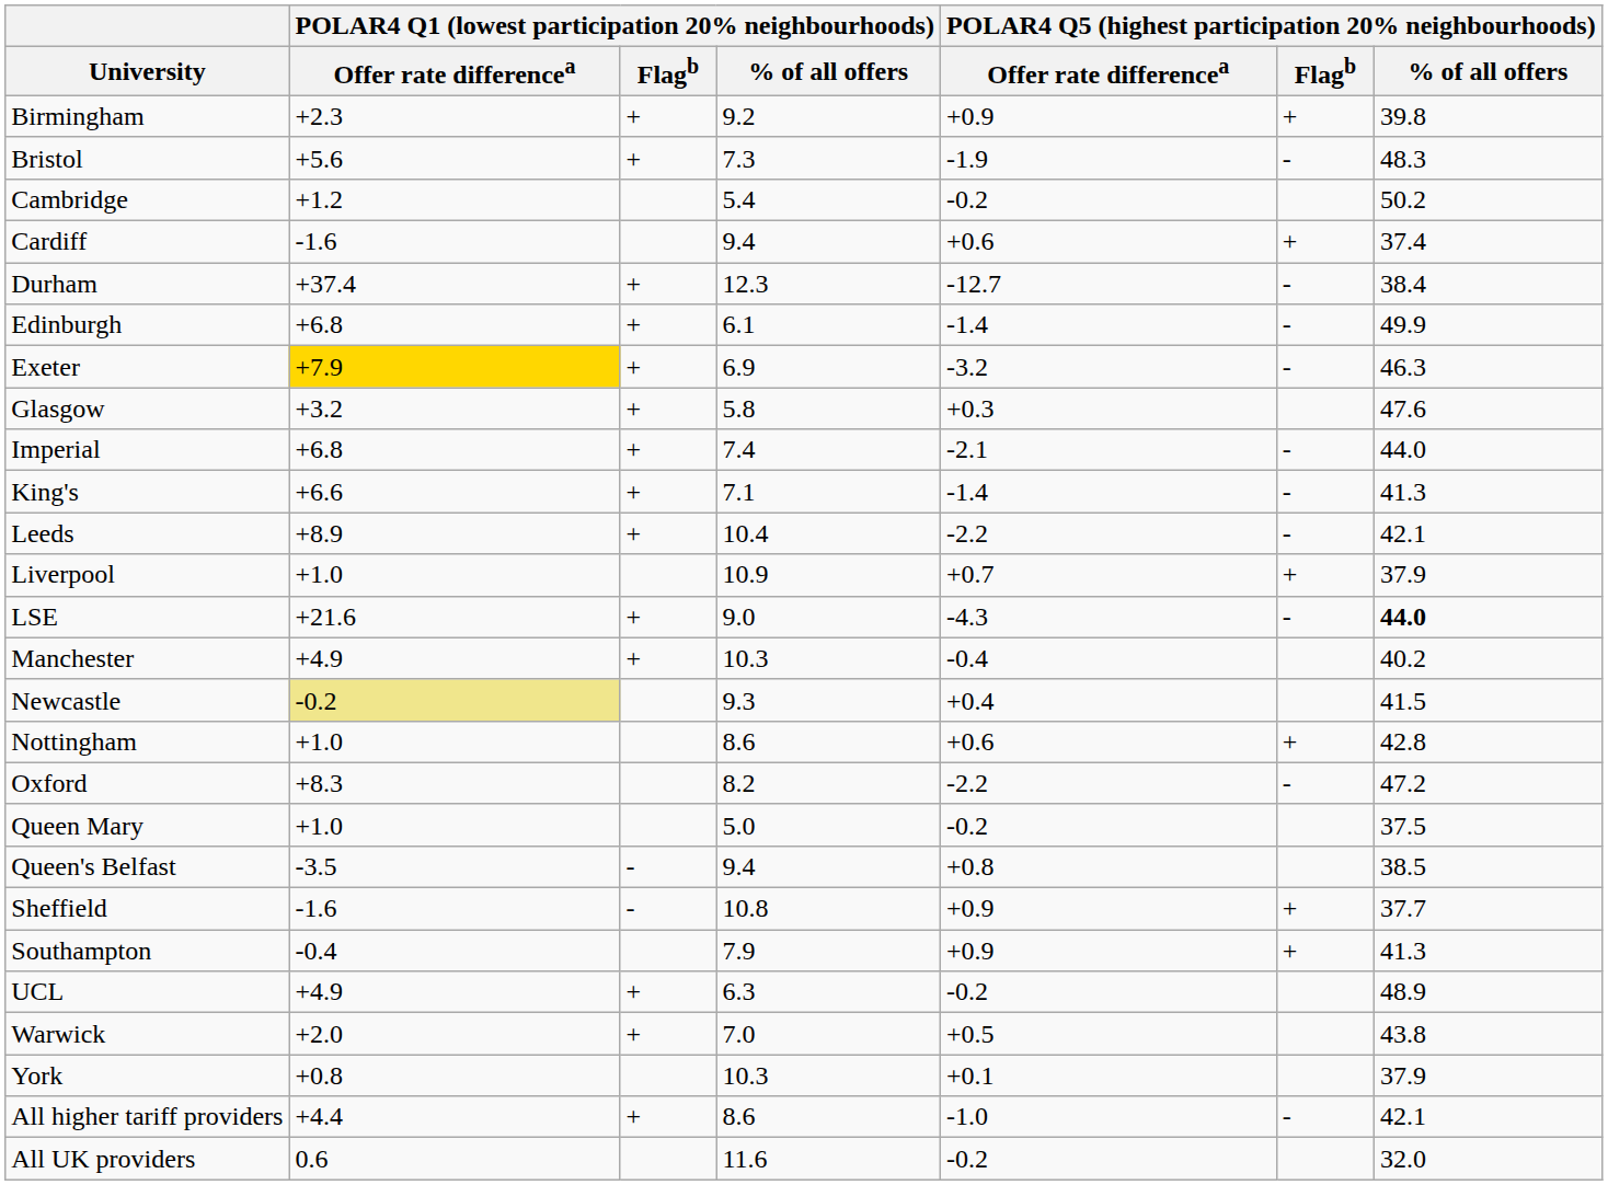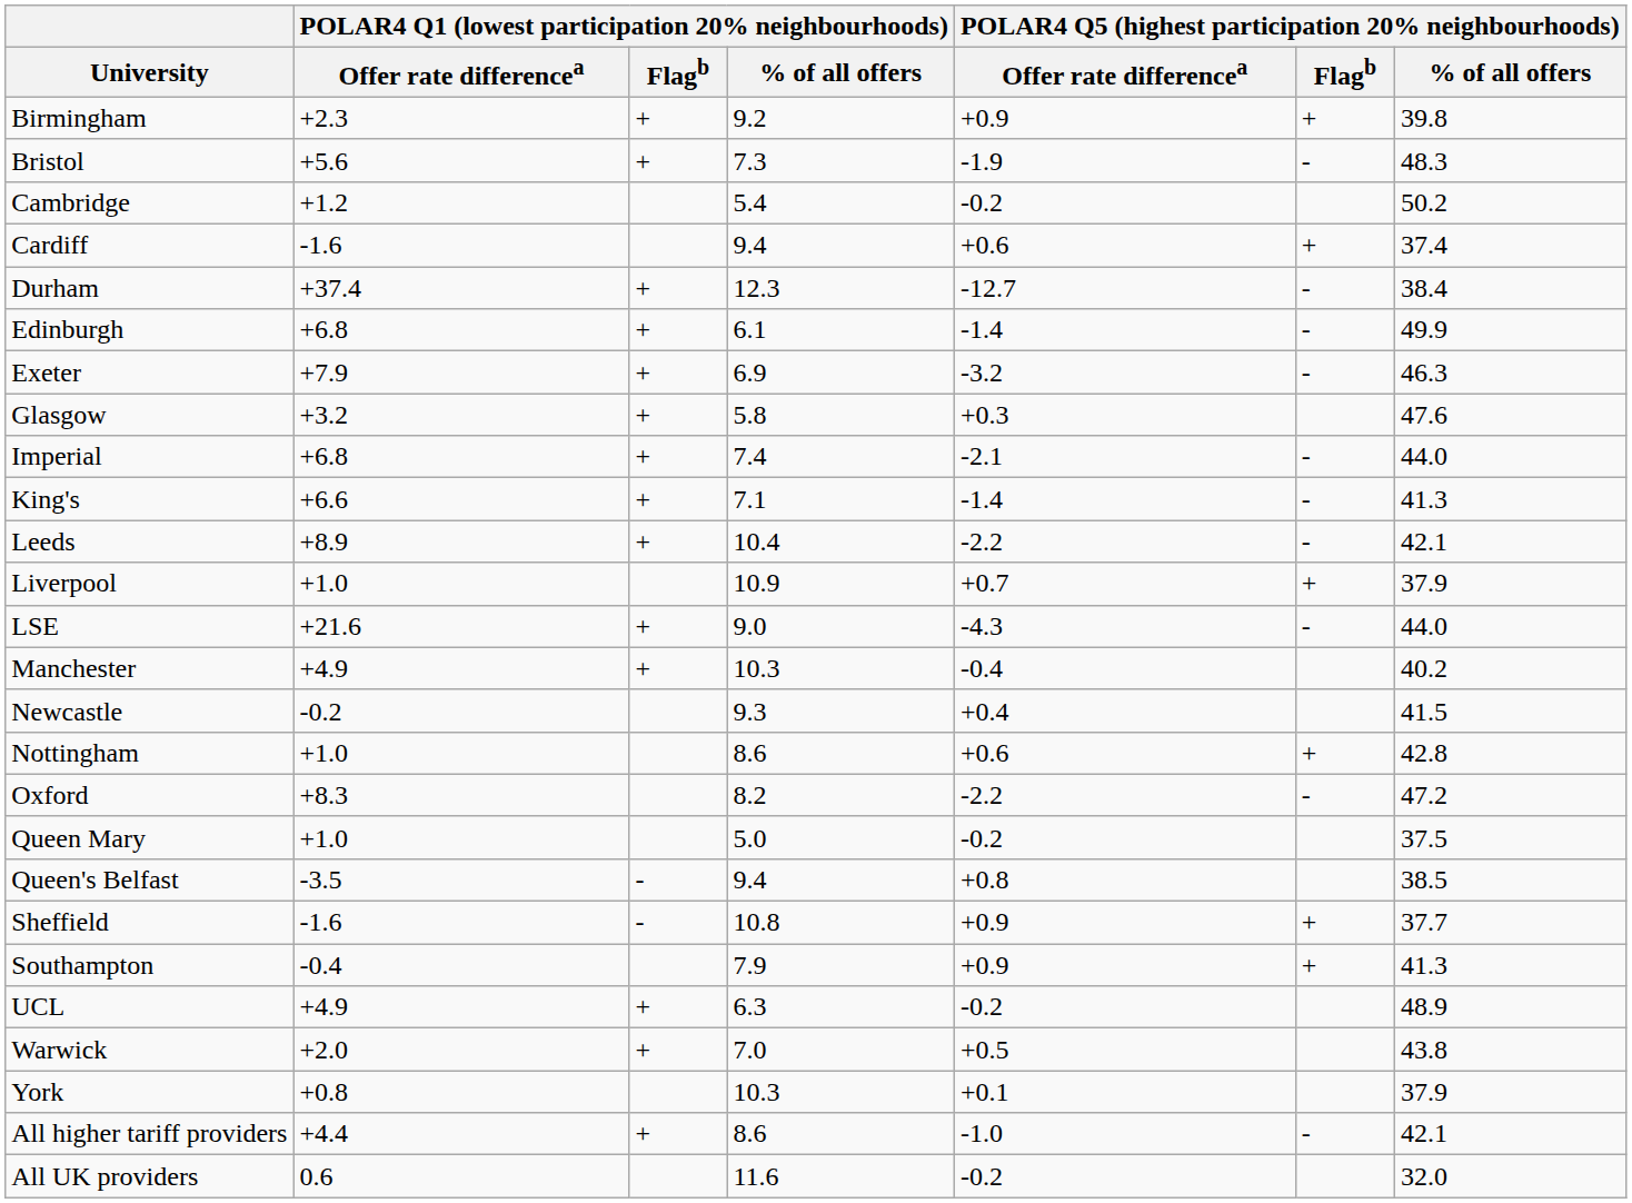Exeter | column 2: gold background -> no background
LSE | column 7: bold -> normal
Newcastle | column 2: khaki background -> no background
